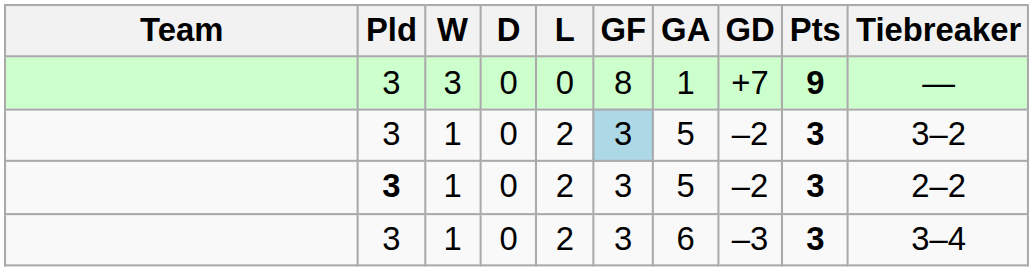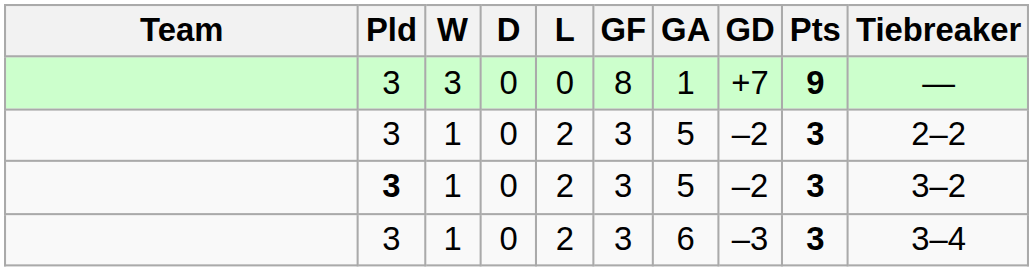row 3 | GF: lightblue background -> no background
row 3 | Tiebreaker: 3–2 -> 2–2
row 4 | Tiebreaker: 2–2 -> 3–2
